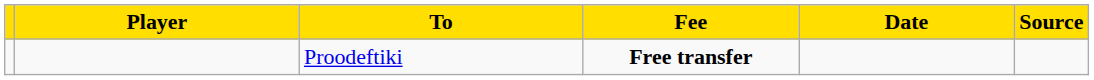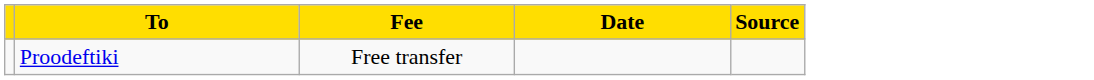- column: Player
Proodeftiki | Fee: bold -> normal
